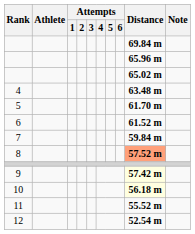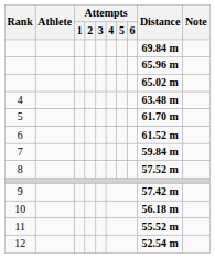8 | Distance: lightsalmon background -> no background
9 | Distance: lightyellow background -> no background
10 | Distance: lightyellow background -> no background
